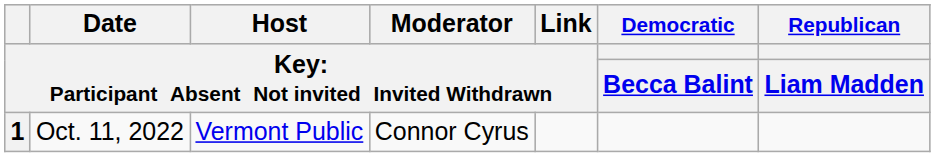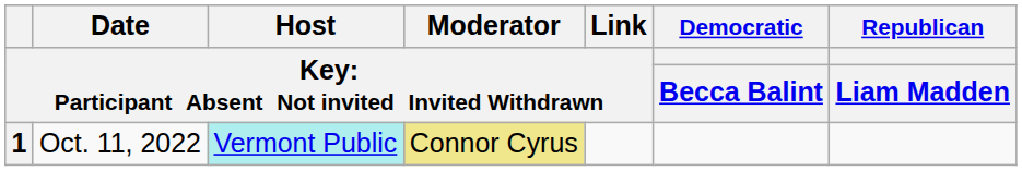1 | column 3: no background -> paleturquoise background
1 | column 4: no background -> khaki background
